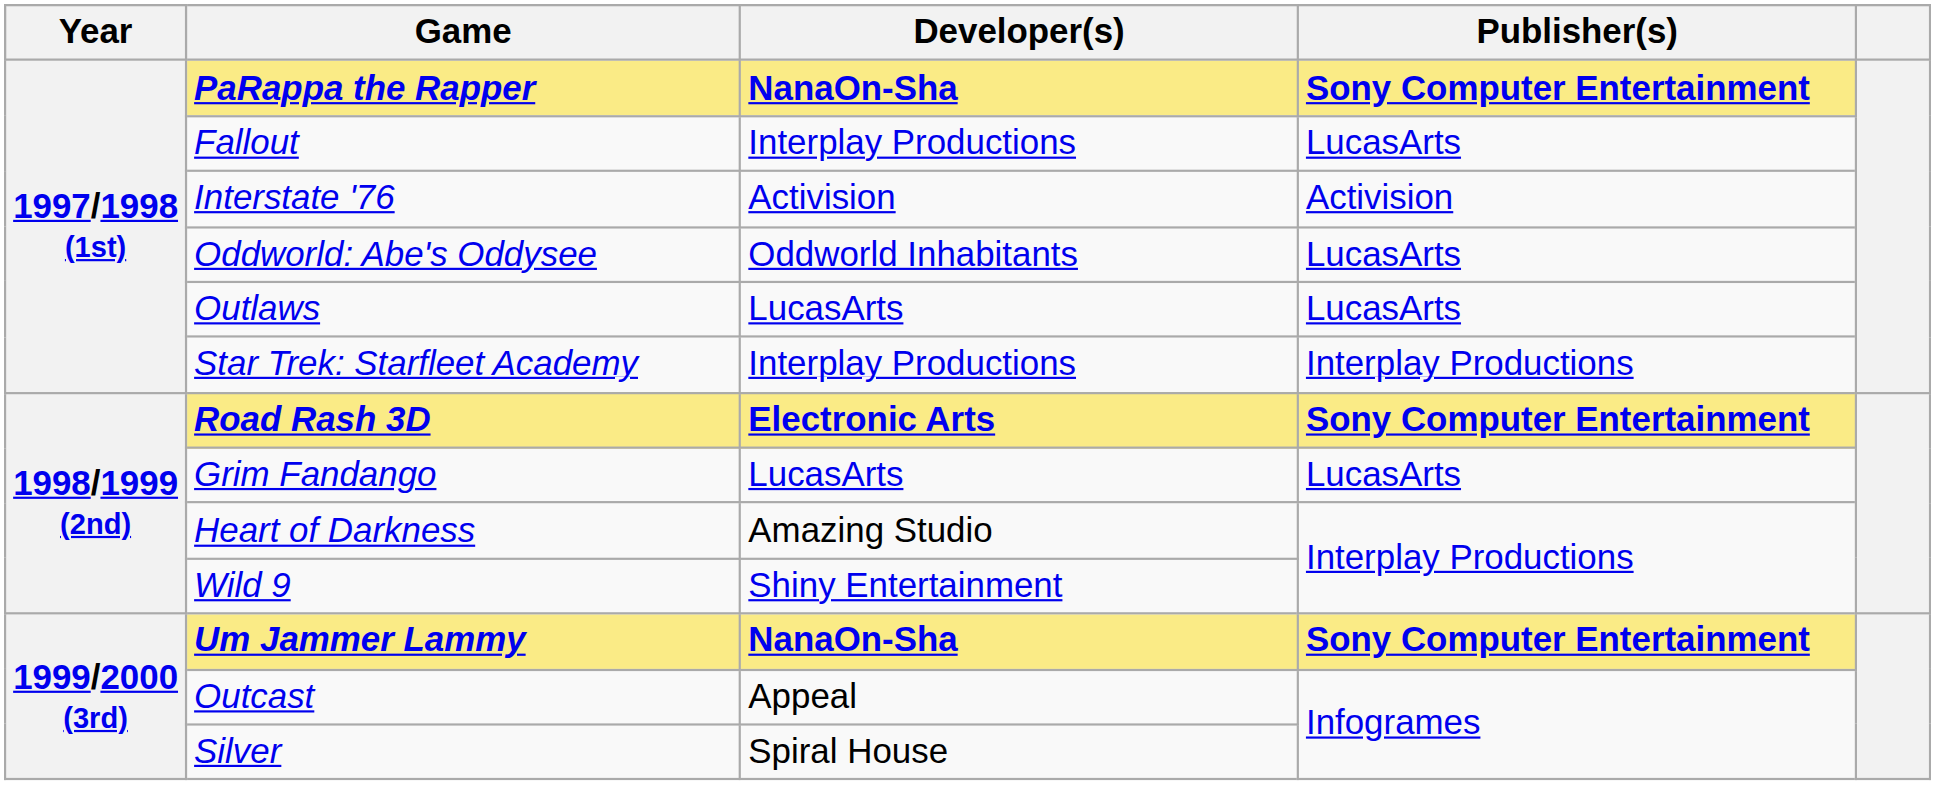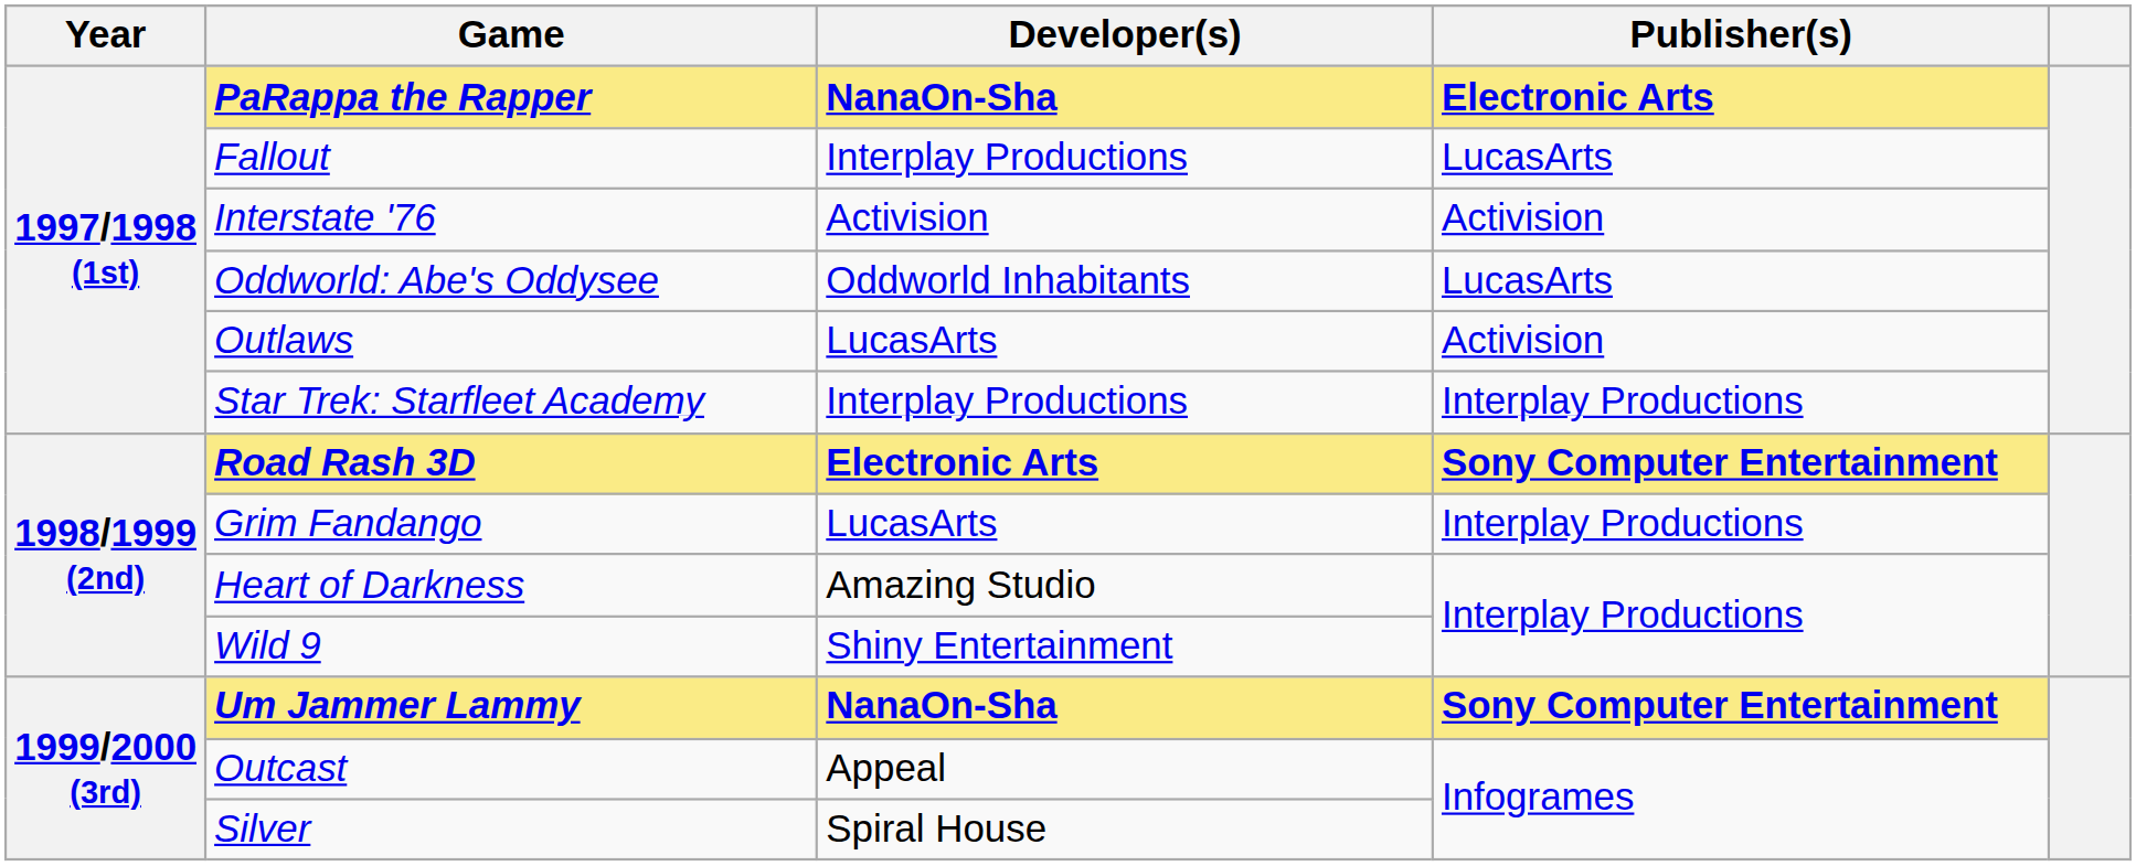PaRappa the Rapper | Publisher(s): Sony Computer Entertainment -> Electronic Arts
Outlaws | Publisher(s): LucasArts -> Activision
Grim Fandango | Publisher(s): LucasArts -> Interplay Productions
